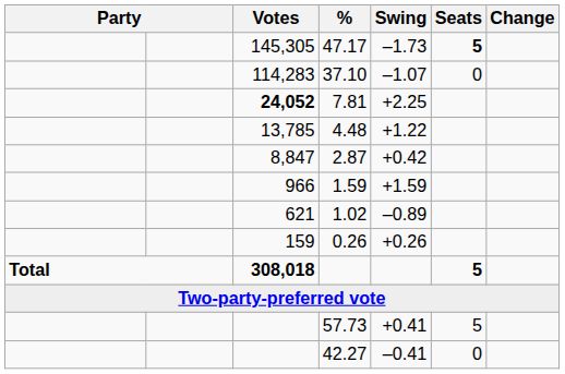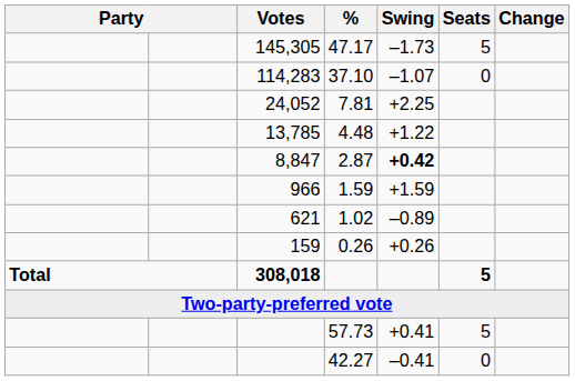47.17 | Seats: bold -> normal
7.81 | Votes: bold -> normal
2.87 | Swing: normal -> bold
